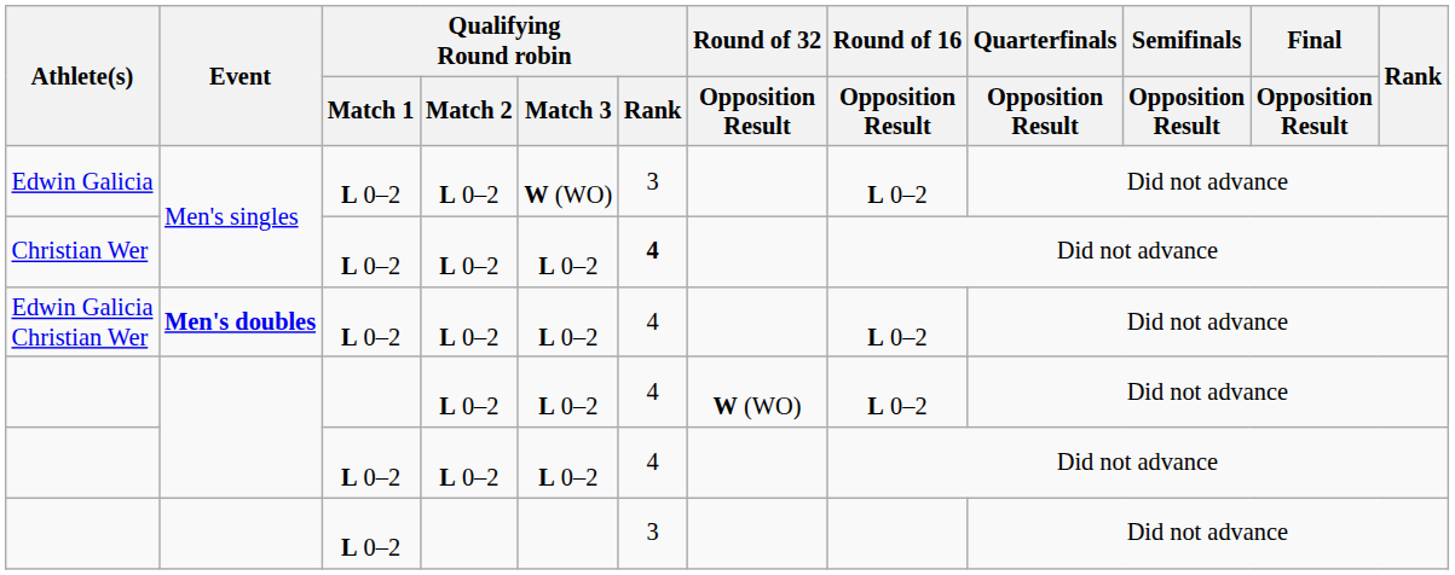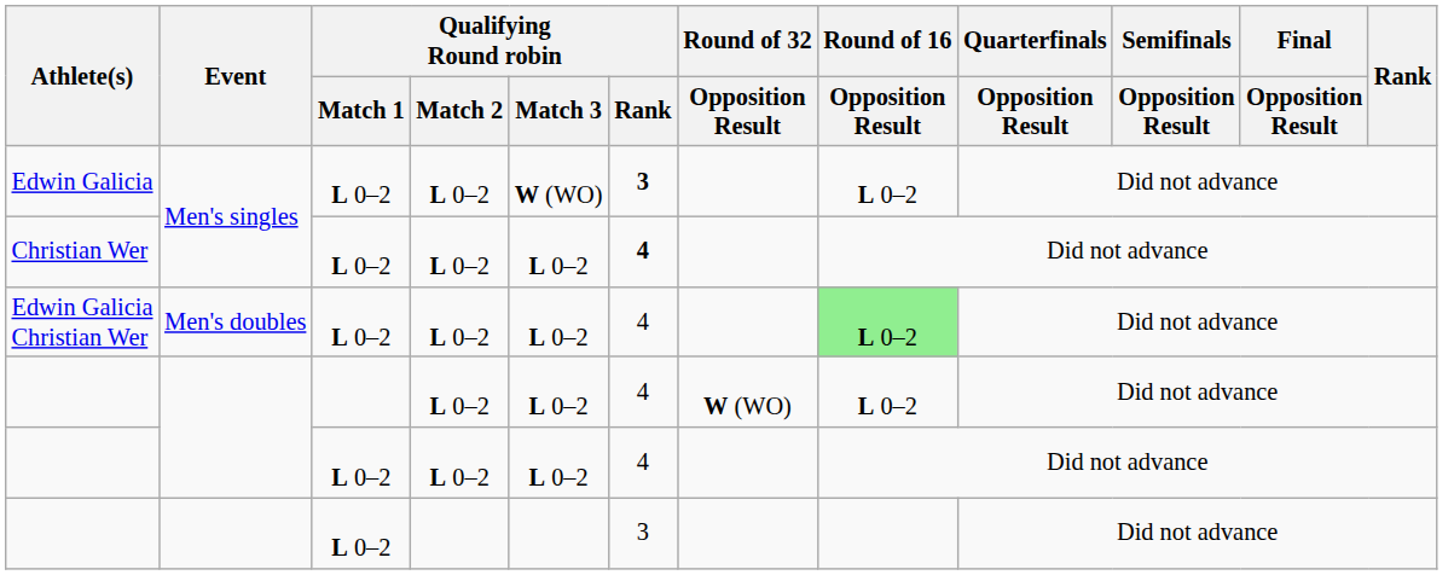Edwin Galicia | Qualifying Round robin / Rank: normal -> bold
Edwin Galicia Christian Wer | Event: bold -> normal
Edwin Galicia Christian Wer | Round of 16 / Opposition Result: no background -> lightgreen background
